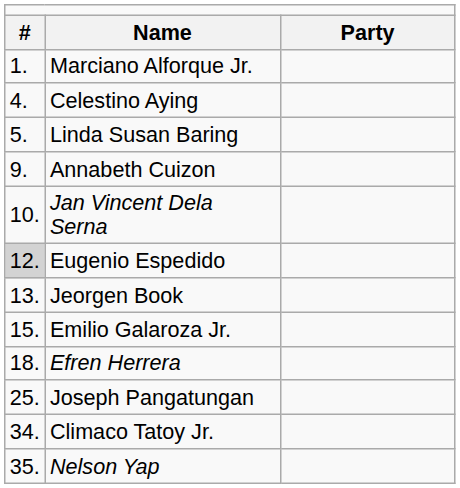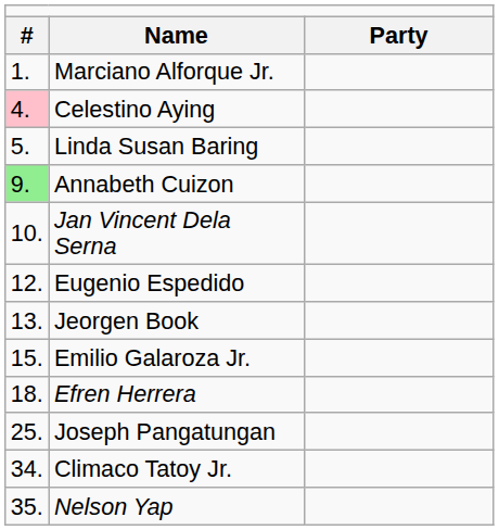Celestino Aying | column 1: no background -> pink background
Annabeth Cuizon | column 1: no background -> lightgreen background
Eugenio Espedido | column 1: lightgrey background -> no background
